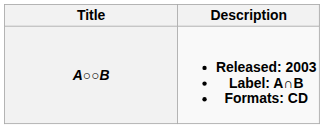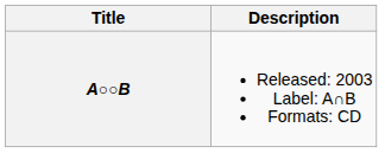A○○B | Description: bold -> normal
